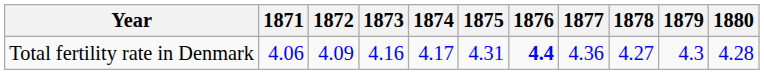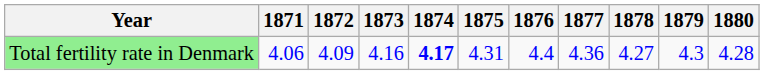row 2 | Year: no background -> lightgreen background
row 2 | 1874: normal -> bold
row 2 | 1876: bold -> normal
